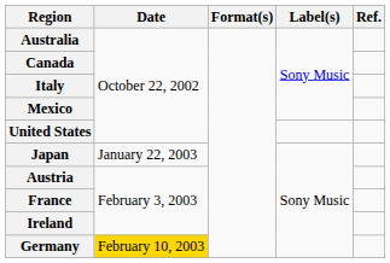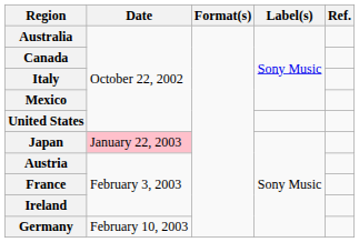Japan | Date: no background -> pink background
Germany | Date: gold background -> no background
